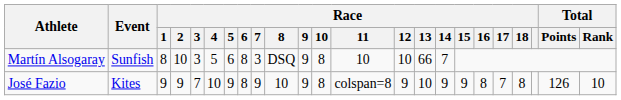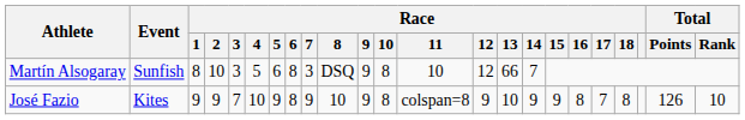Martín Alsogaray | Race / 12: 10 -> 12
